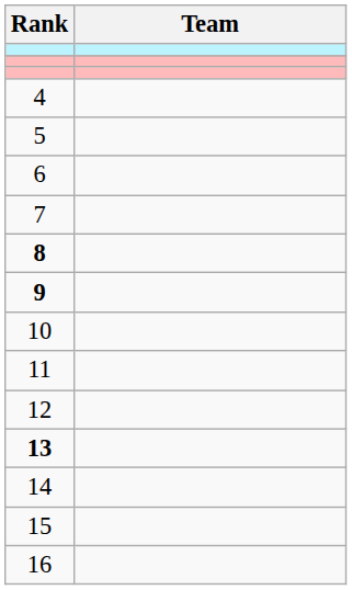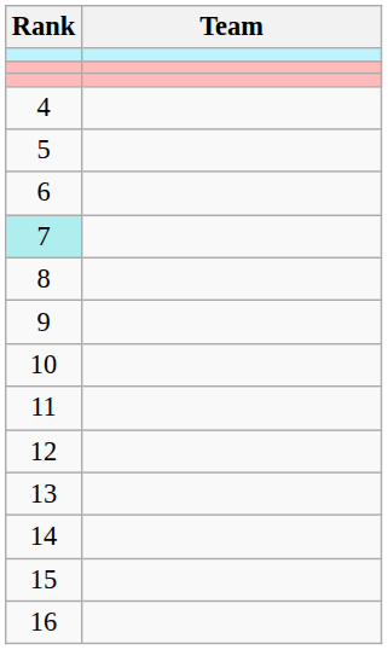row 8 | Rank: no background -> paleturquoise background
row 9 | Rank: bold -> normal
row 10 | Rank: bold -> normal
row 14 | Rank: bold -> normal
